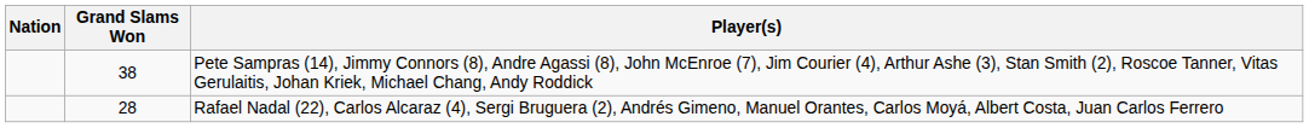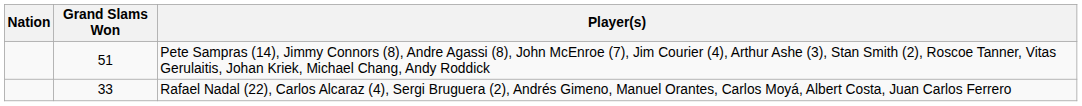row 2 | Grand Slams Won: 38 -> 51
row 3 | Grand Slams Won: 28 -> 33
